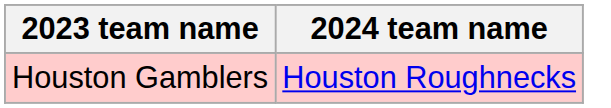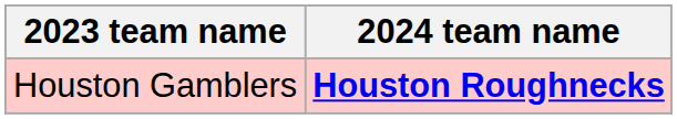Houston Gamblers | 2024 team name: normal -> bold
